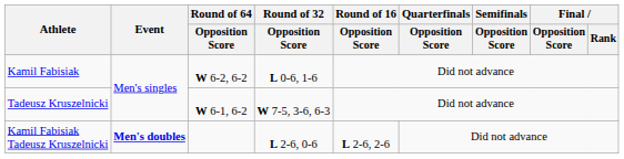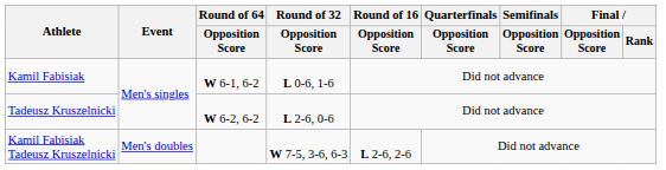Kamil Fabisiak | Round of 64 / Opposition Score: W 6-2, 6-2 -> W 6-1, 6-2
Tadeusz Kruszelnicki | Round of 64 / Opposition Score: W 6-1, 6-2 -> W 6-2, 6-2
Tadeusz Kruszelnicki | Round of 32 / Opposition Score: W 7-5, 3-6, 6-3 -> L 2-6, 0-6
Kamil Fabisiak Tadeusz Kruszelnicki | Event: bold -> normal
Kamil Fabisiak Tadeusz Kruszelnicki | Round of 32 / Opposition Score: L 2-6, 0-6 -> W 7-5, 3-6, 6-3
